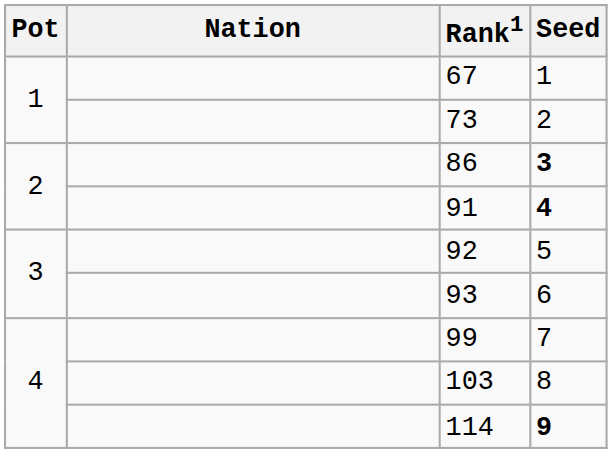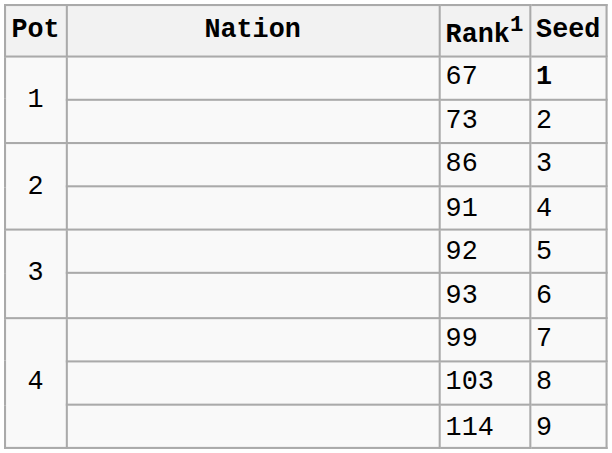67 | Seed: normal -> bold
86 | Seed: bold -> normal
91 | Seed: bold -> normal
114 | Seed: bold -> normal
